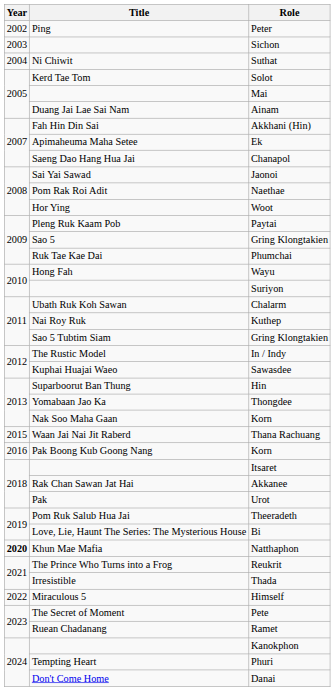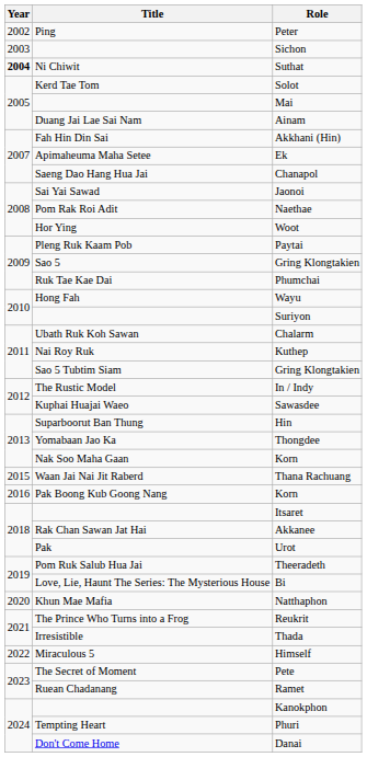Suthat | Year: normal -> bold
Natthaphon | Year: bold -> normal
